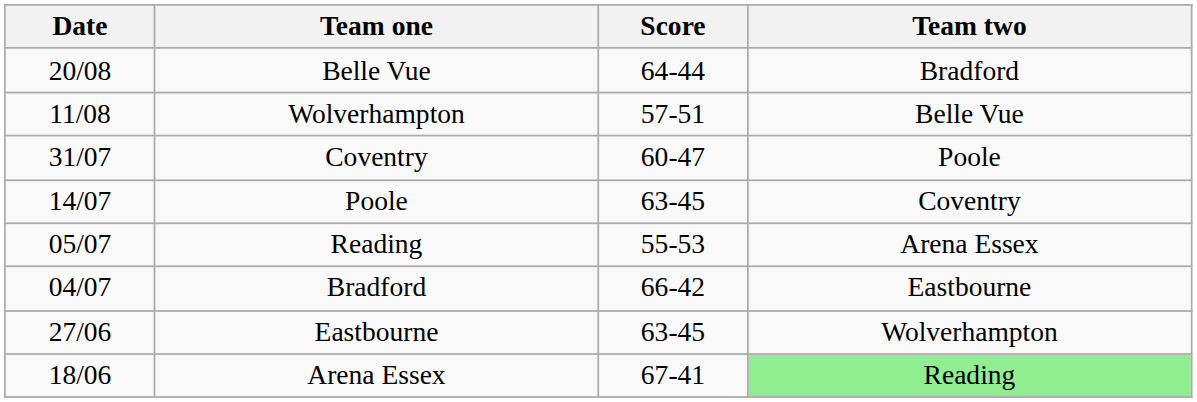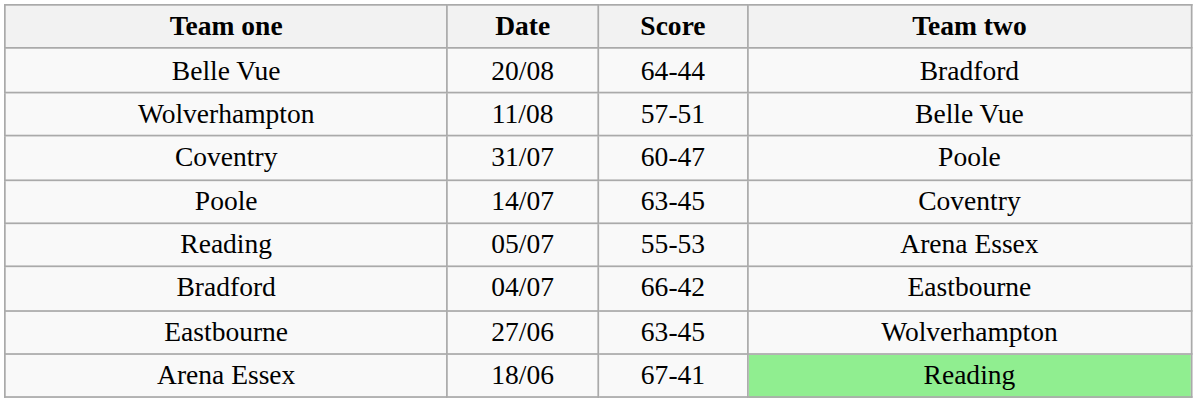columns swapped: Date <-> Team one
